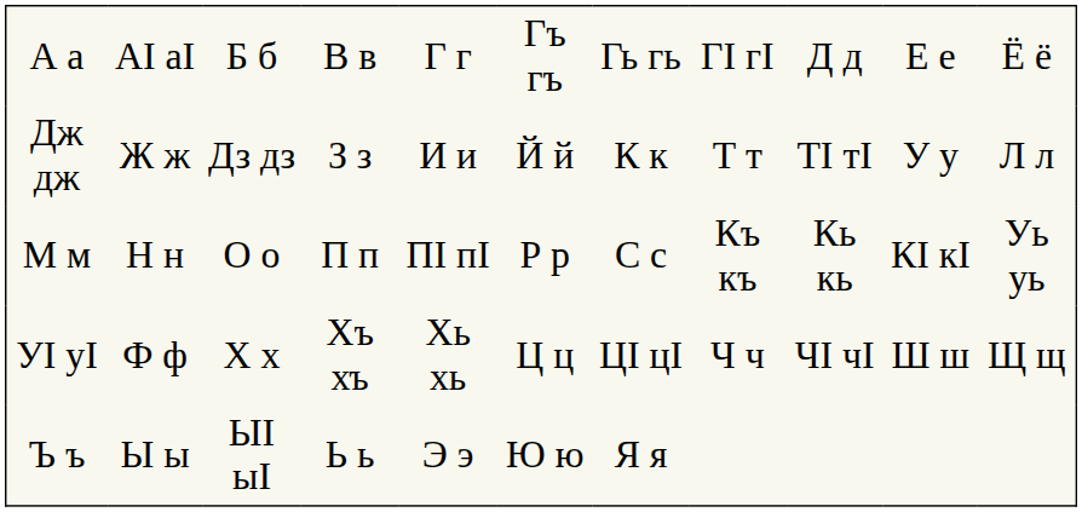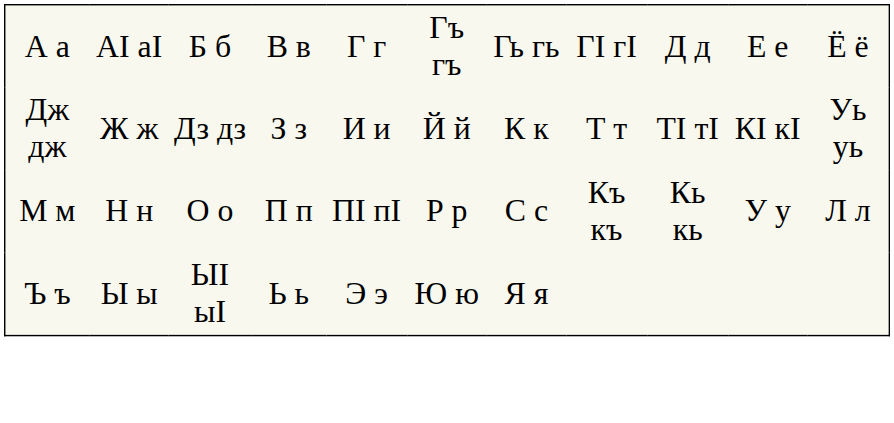Дж дж | column 10: У у -> КӀ кӀ
Дж дж | column 11: Л л -> Уь уь
М м | column 10: КӀ кӀ -> У у
М м | column 11: Уь уь -> Л л
- row: УӀ уӀ | Ф ф | Х х | Хъ хъ | Хь хь | Ц ц | ЦӀ цӀ | Ч ч | ЧӀ чӀ | Ш ш | Щ щ
